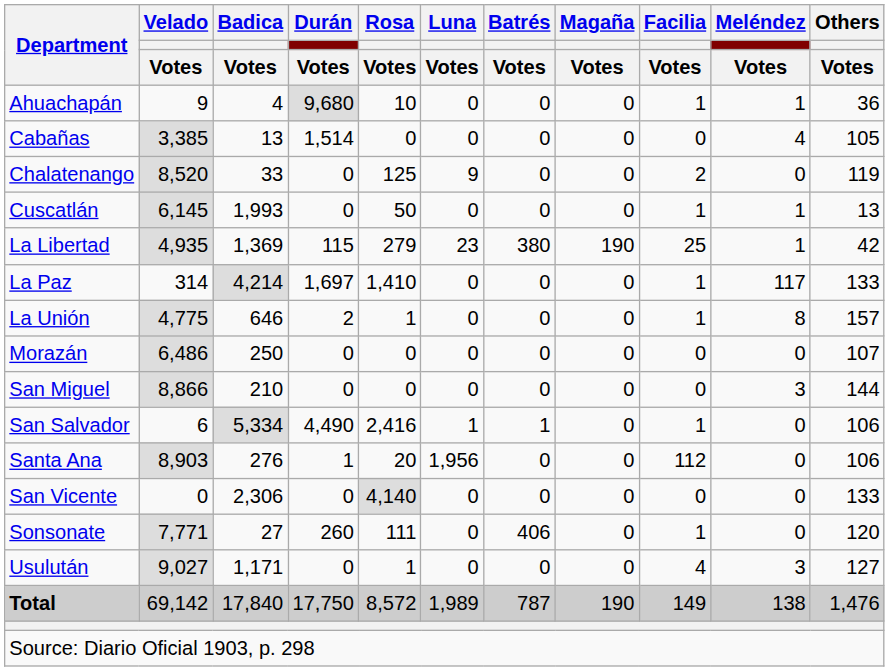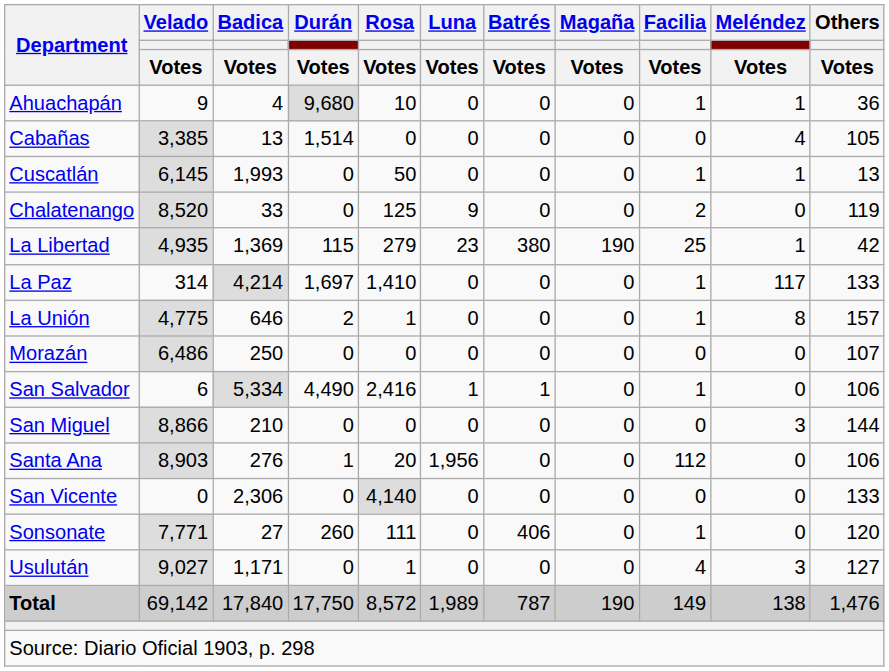rows swapped: Chalatenango <-> Cuscatlán
rows swapped: San Miguel <-> San Salvador
